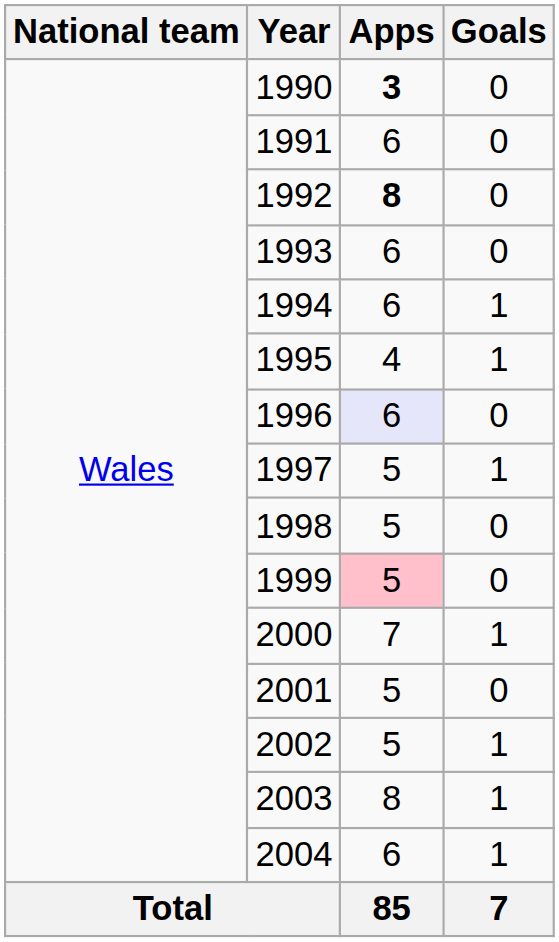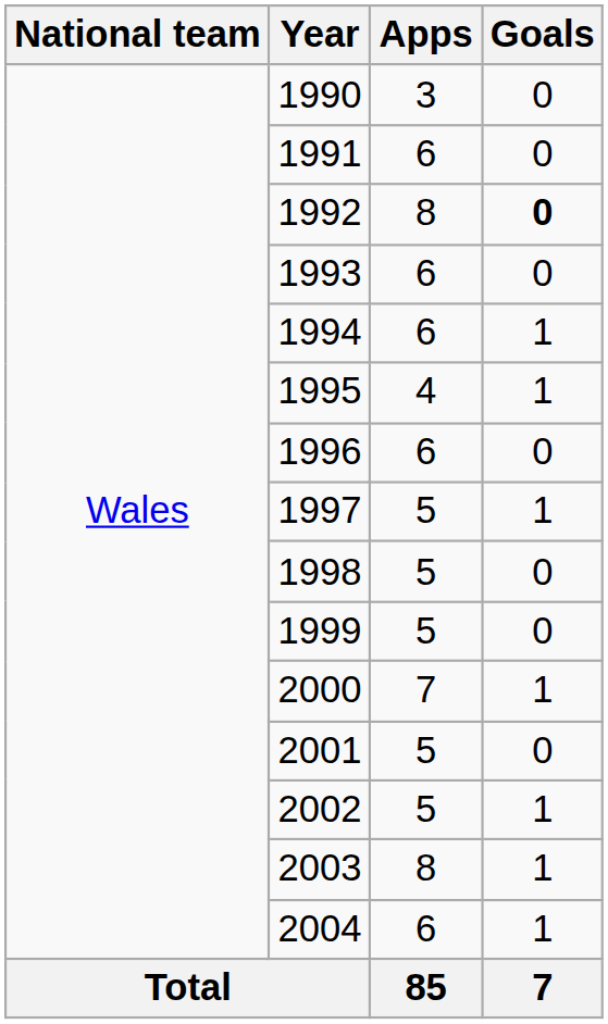1990 | Apps: bold -> normal
1992 | Apps: bold -> normal
1992 | Goals: normal -> bold
1996 | Apps: lavender background -> no background
1999 | Apps: pink background -> no background
